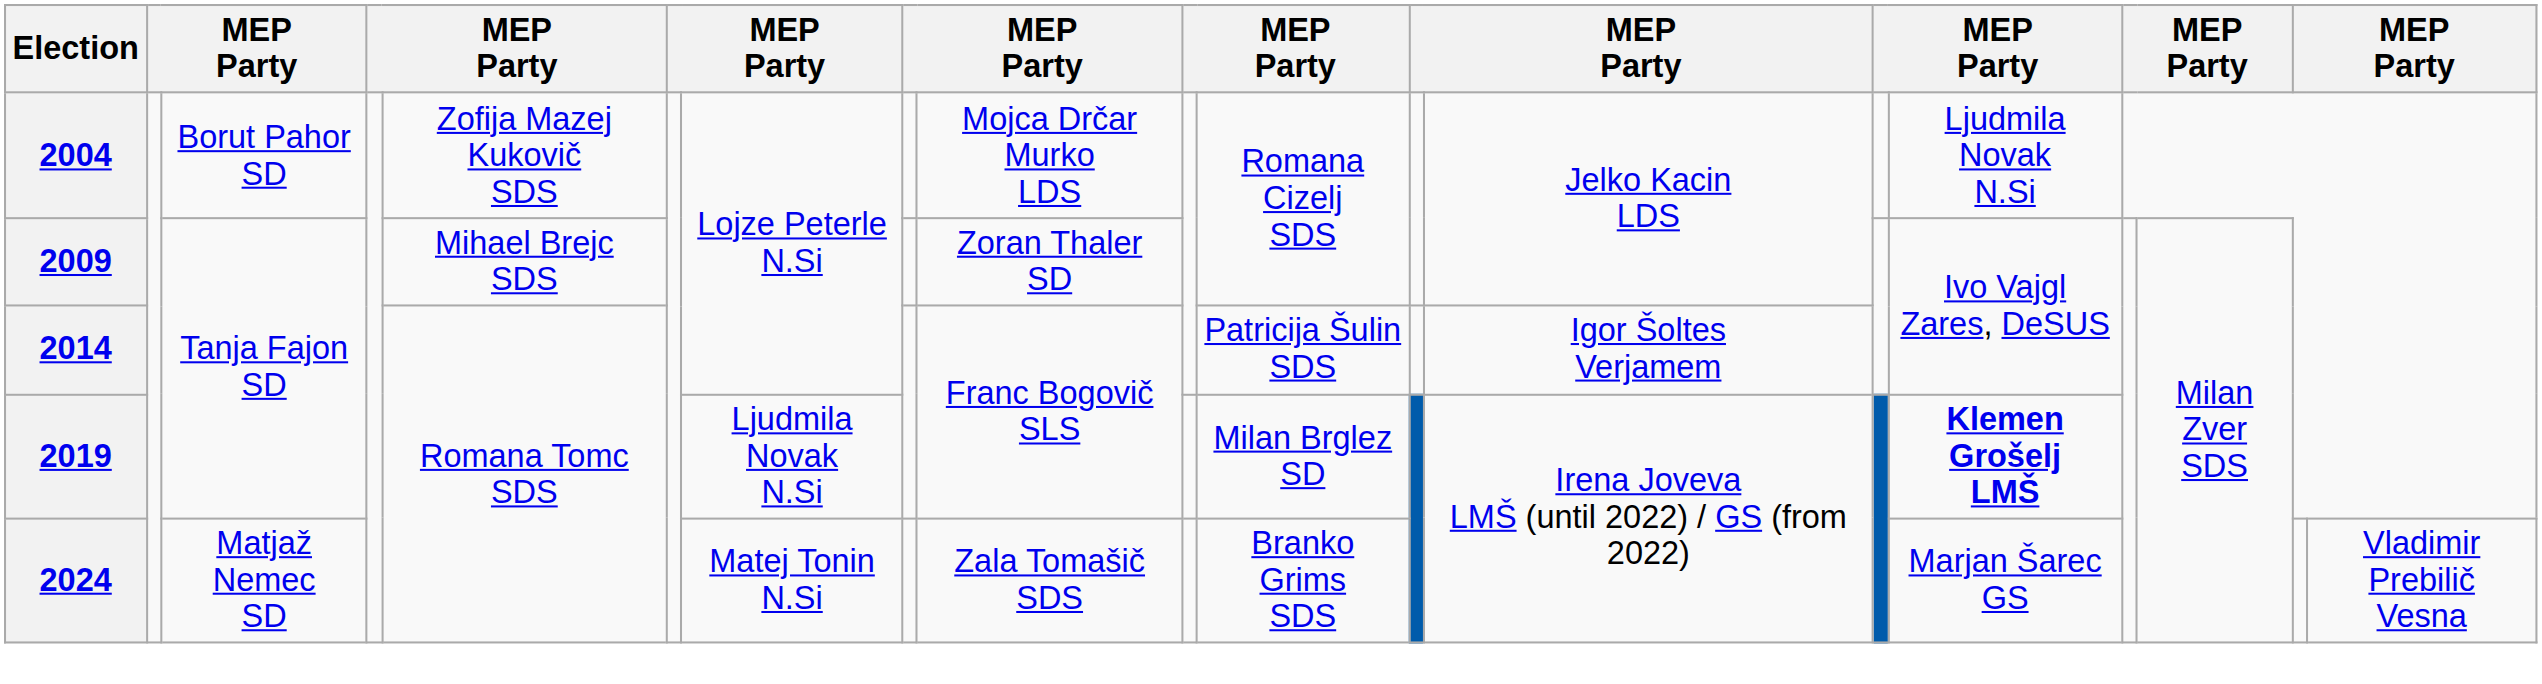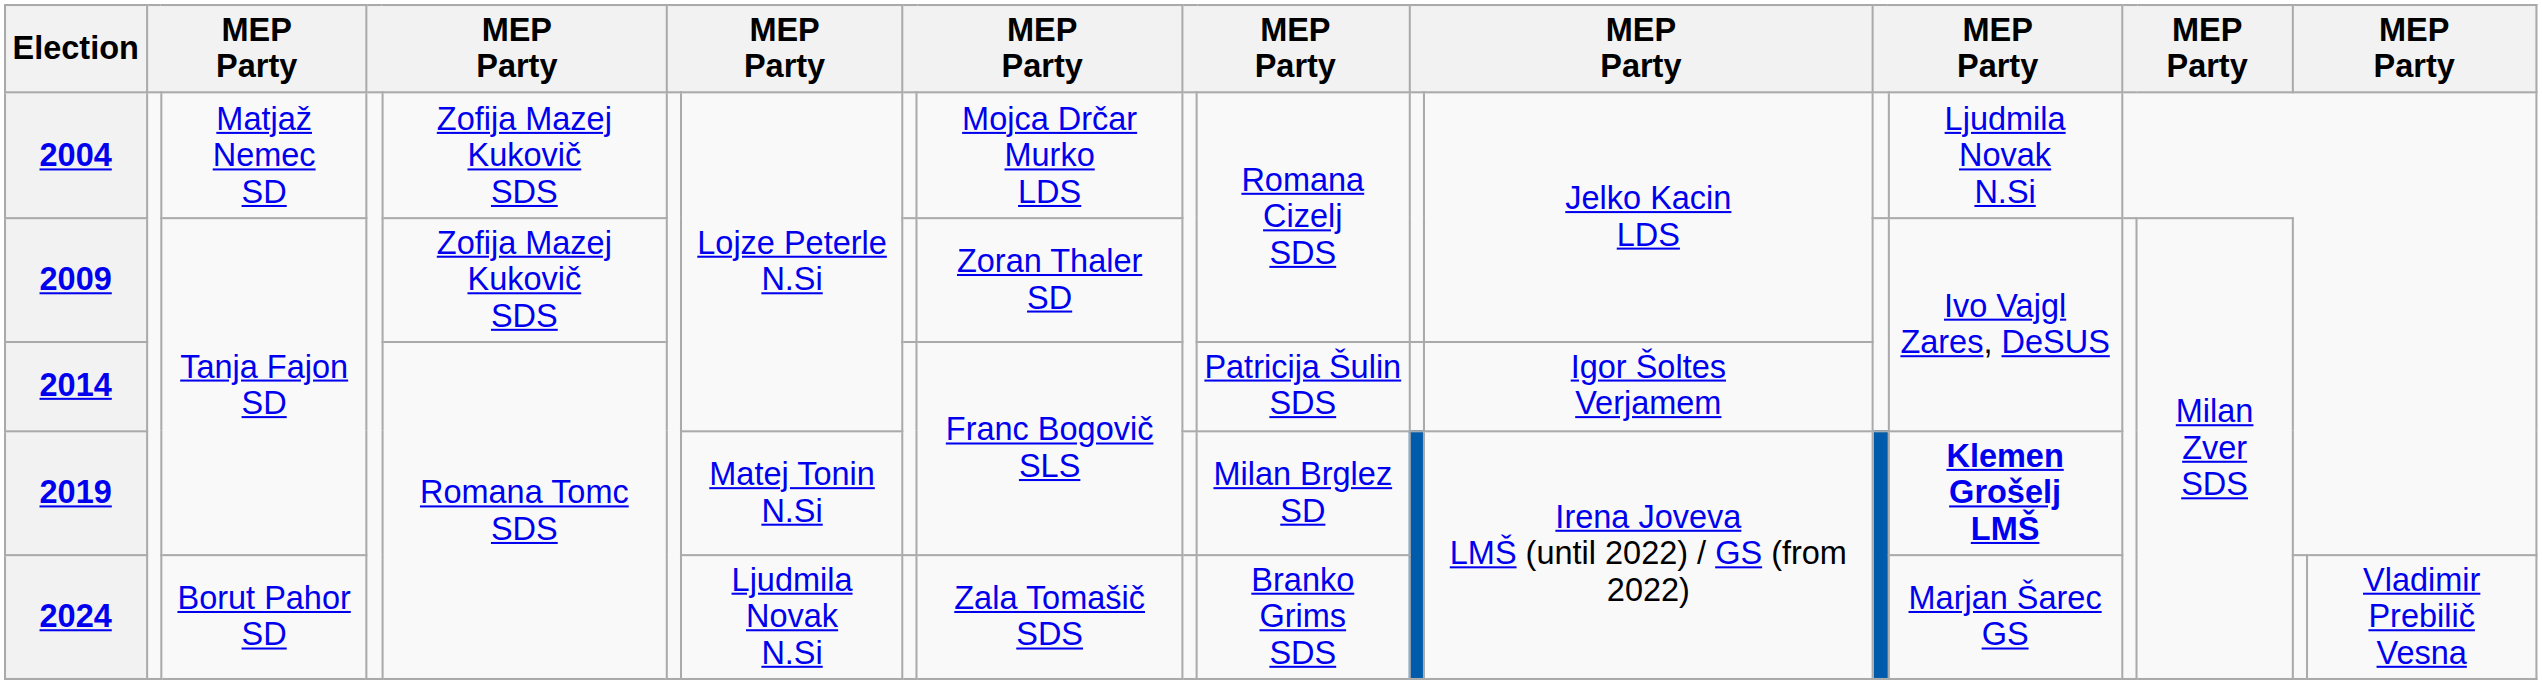2004 | column 3: Borut Pahor SD -> Matjaž Nemec SD
2009 | column 5: Mihael Brejc SDS -> Zofija Mazej Kukovič SDS
2019 | column 7: Ljudmila Novak N.Si -> Matej Tonin N.Si
2024 | column 3: Matjaž Nemec SD -> Borut Pahor SD
2024 | column 7: Matej Tonin N.Si -> Ljudmila Novak N.Si
